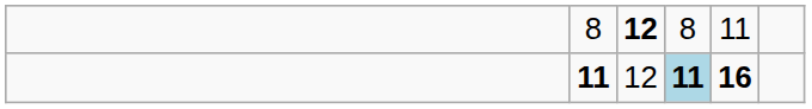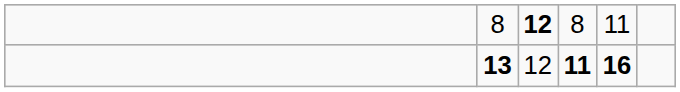row 2 | column 2: 11 -> 13
row 2 | column 4: lightblue background -> no background
